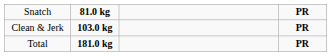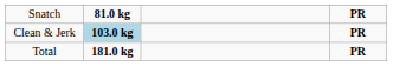Clean & Jerk | column 2: no background -> lightblue background
